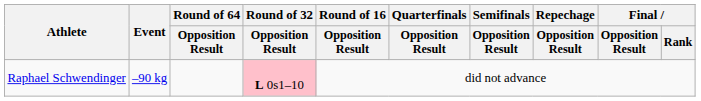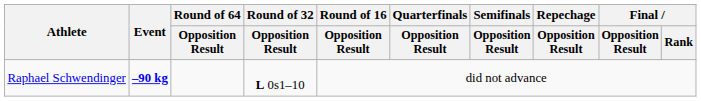Raphael Schwendinger | Event: normal -> bold
Raphael Schwendinger | Round of 32 / Opposition Result: pink background -> no background
